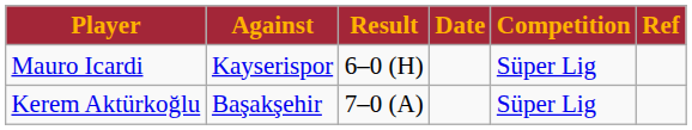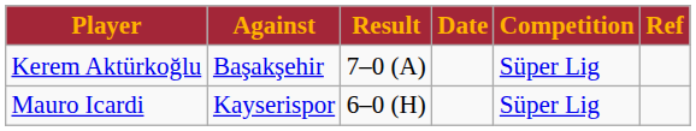rows swapped: Kerem Aktürkoğlu <-> Mauro Icardi
